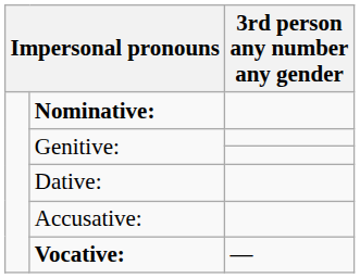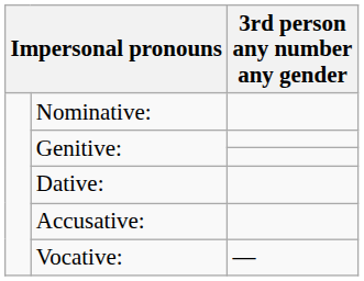Nominative: | column 2: bold -> normal
Vocative: | column 2: bold -> normal
